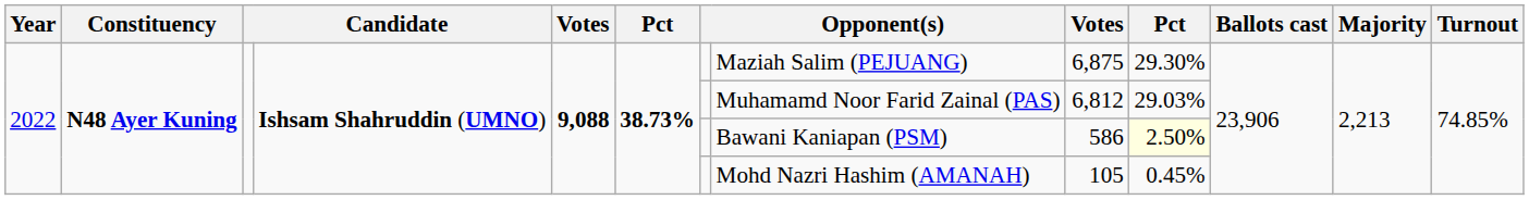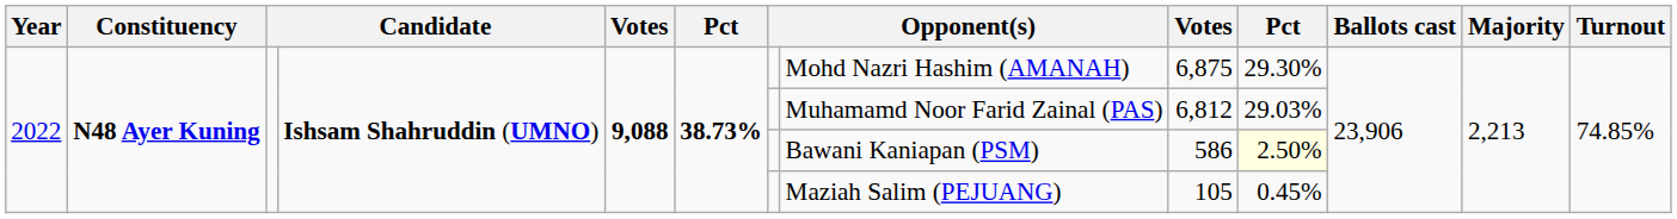row 2 | column 8: Maziah Salim (PEJUANG) -> Mohd Nazri Hashim (AMANAH)
row 5 | column 8: Mohd Nazri Hashim (AMANAH) -> Maziah Salim (PEJUANG)
